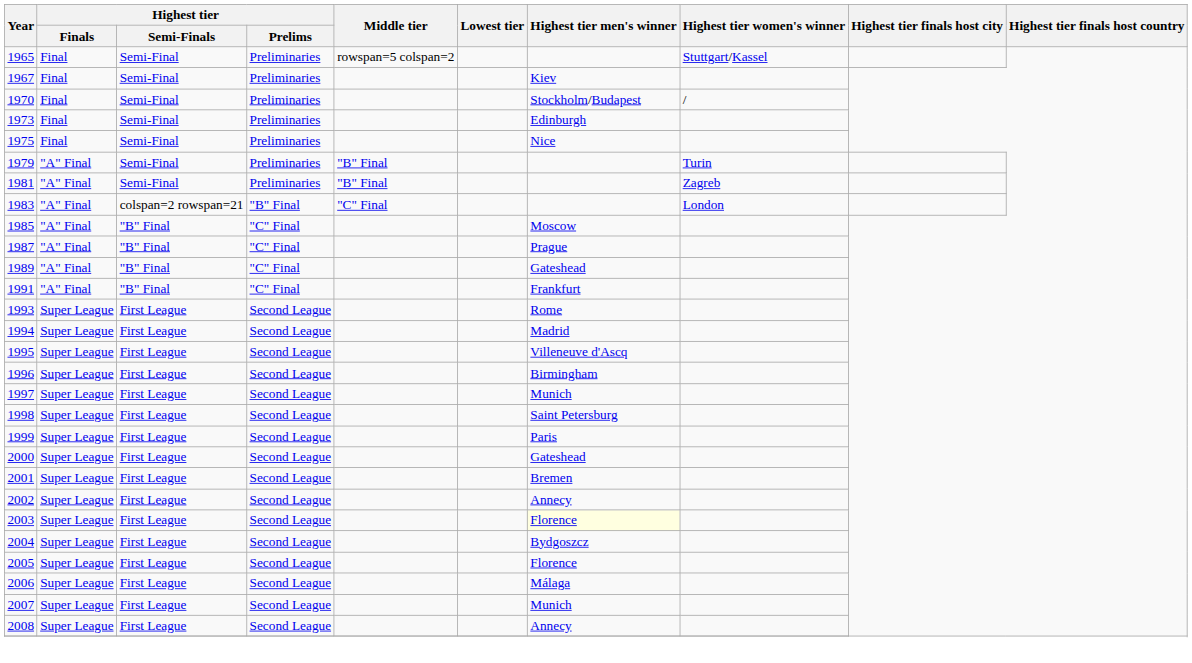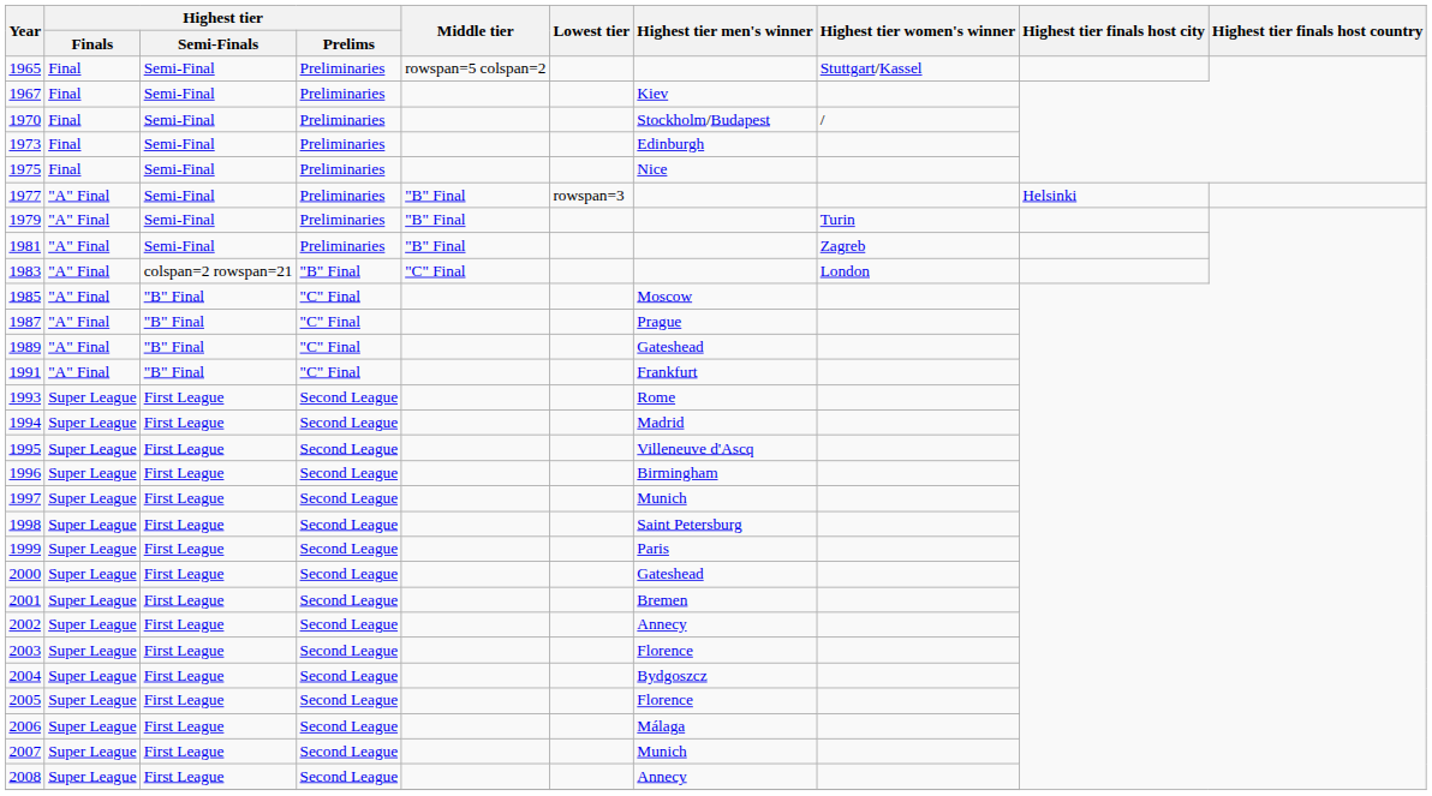+ row: 1977 | "A" Final | Semi-Final | Preliminaries | "B" Final | rowspan=3 | Helsinki
2003 | Highest tier men's winner: lightyellow background -> no background
